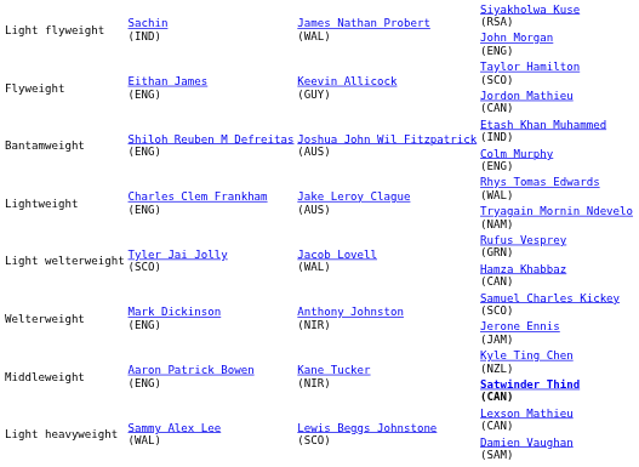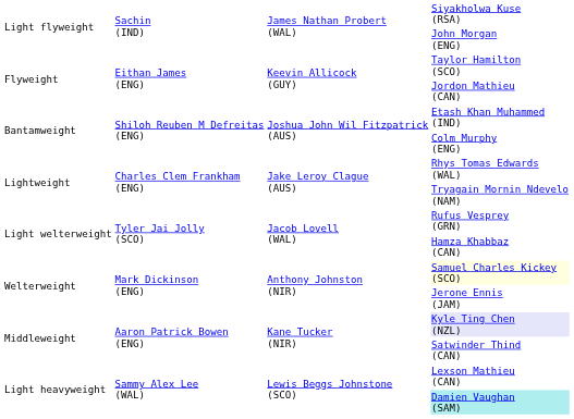Samuel Charles Kickey (SCO) | column 4: no background -> lightyellow background
Kyle Ting Chen (NZL) | column 4: no background -> lavender background
Satwinder Thind (CAN) | column 4: bold -> normal
Damien Vaughan (SAM) | column 4: no background -> paleturquoise background
